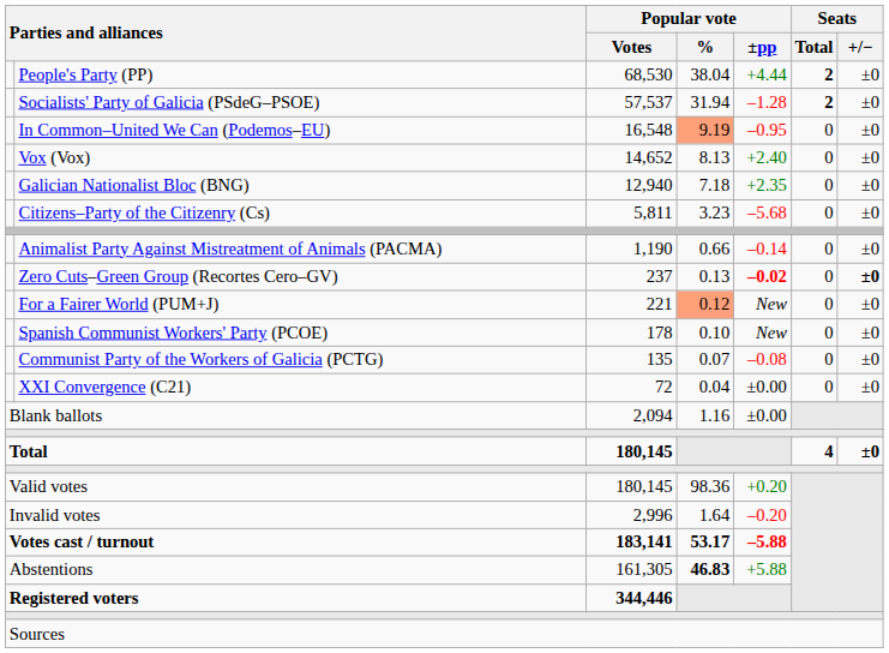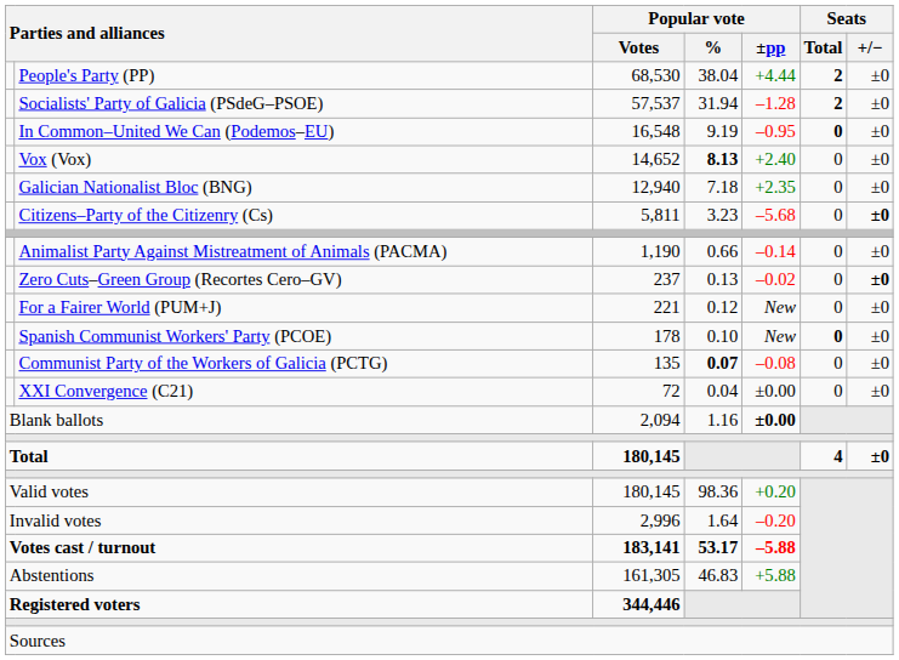In Common–United We Can (Podemos–EU) | Popular vote / %: lightsalmon background -> no background
In Common–United We Can (Podemos–EU) | Seats / Total: normal -> bold
Vox (Vox) | Popular vote / %: normal -> bold
Citizens–Party of the Citizenry (Cs) | Seats / +/−: normal -> bold
Zero Cuts–Green Group (Recortes Cero–GV) | Popular vote / ±pp: bold -> normal
For a Fairer World (PUM+J) | Popular vote / %: lightsalmon background -> no background
Spanish Communist Workers' Party (PCOE) | Seats / Total: normal -> bold
Communist Party of the Workers of Galicia (PCTG) | Popular vote / %: normal -> bold
Blank ballots | Popular vote / ±pp: normal -> bold
Abstentions | Popular vote / %: bold -> normal
